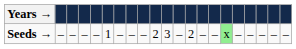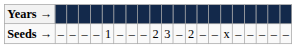Seeds → | column 16: lightgreen background -> no background
